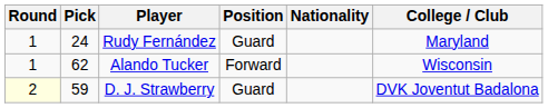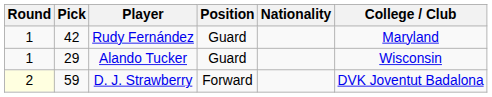Rudy Fernández | Pick: 24 -> 42
Alando Tucker | Pick: 62 -> 29
Alando Tucker | Position: Forward -> Guard
D. J. Strawberry | Position: Guard -> Forward
